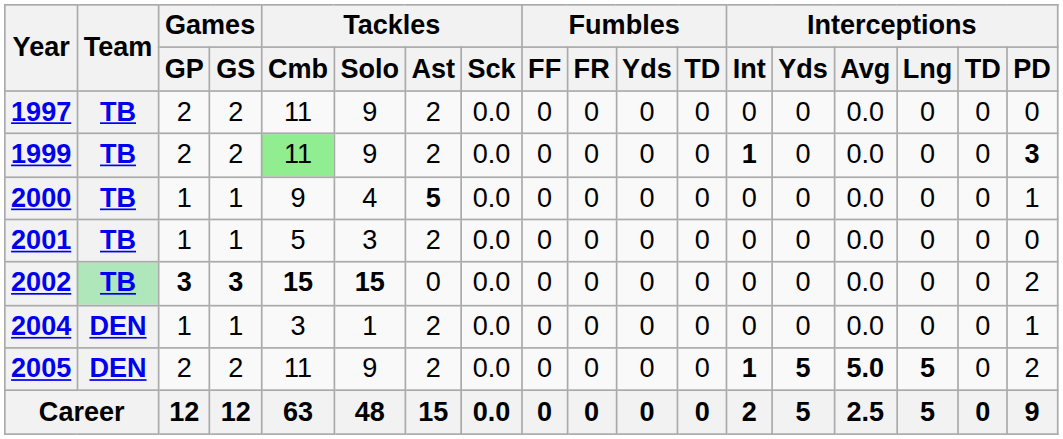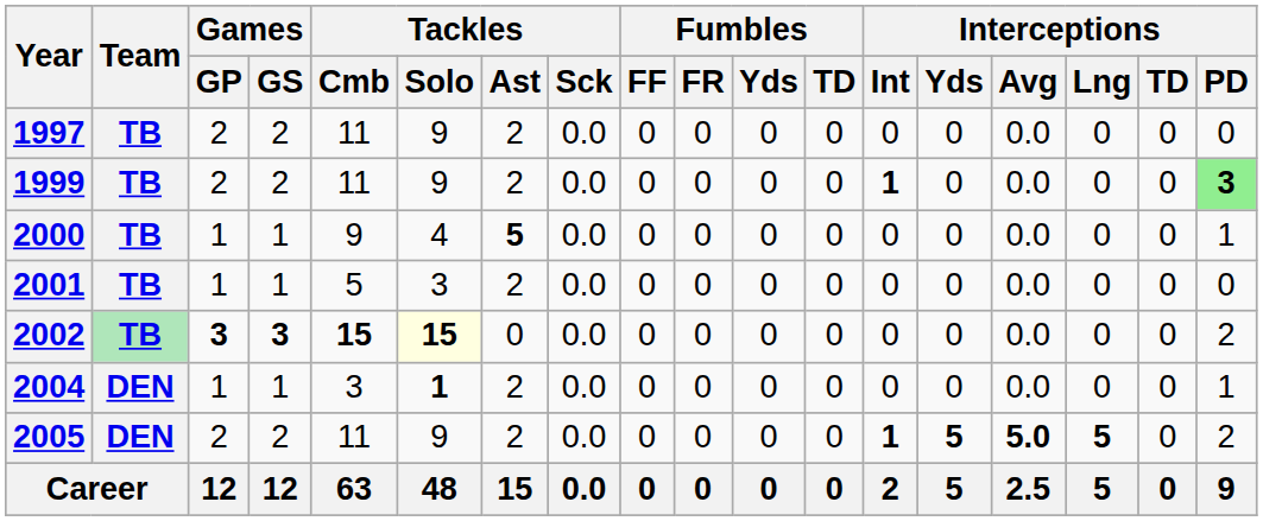1999 | Tackles / Cmb: lightgreen background -> no background
1999 | Interceptions / PD: no background -> lightgreen background
2002 | Tackles / Solo: no background -> lightyellow background
2004 | Tackles / Solo: normal -> bold
